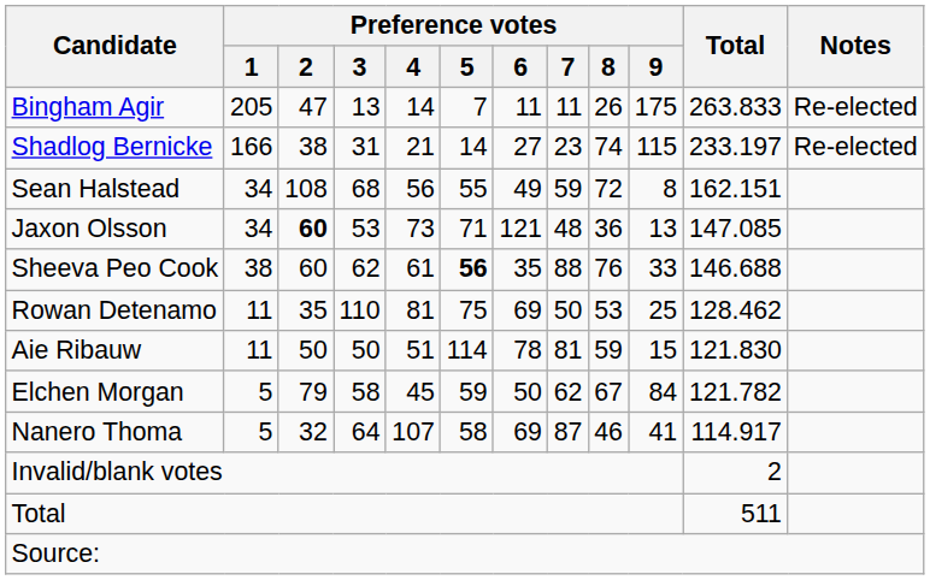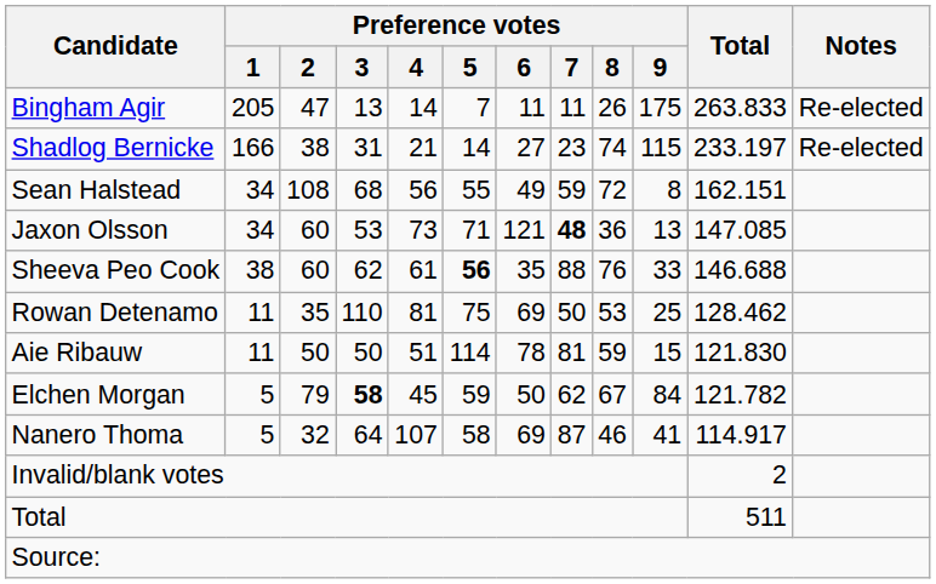Jaxon Olsson | Preference votes / 2: bold -> normal
Jaxon Olsson | Preference votes / 7: normal -> bold
Elchen Morgan | Preference votes / 3: normal -> bold
